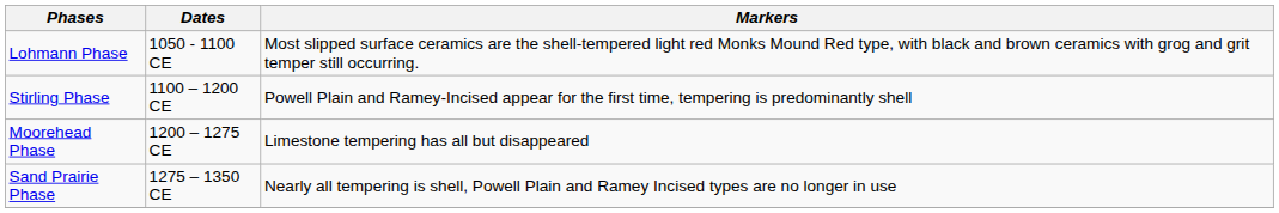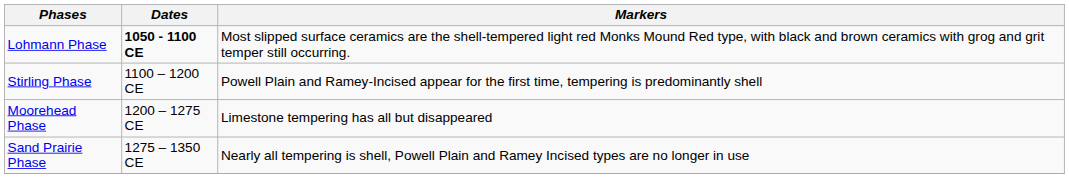Lohmann Phase | Dates: normal -> bold
